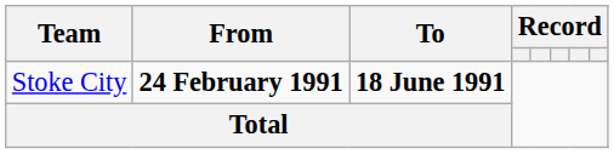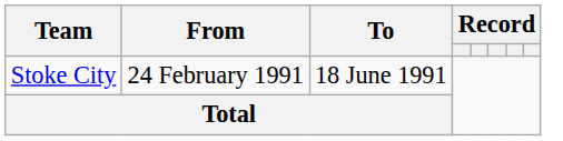Stoke City | From: bold -> normal
Stoke City | To: bold -> normal
